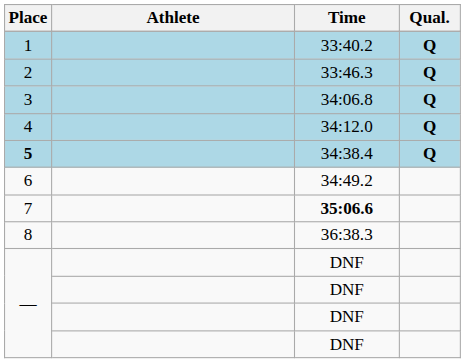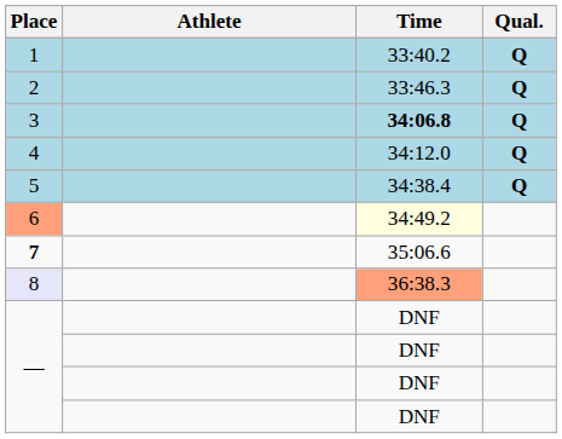3 | Time: normal -> bold
5 | Place: bold -> normal
6 | Place: no background -> lightsalmon background
6 | Time: no background -> lightyellow background
7 | Place: normal -> bold
7 | Time: bold -> normal
8 | Place: no background -> lavender background
8 | Time: no background -> lightsalmon background
